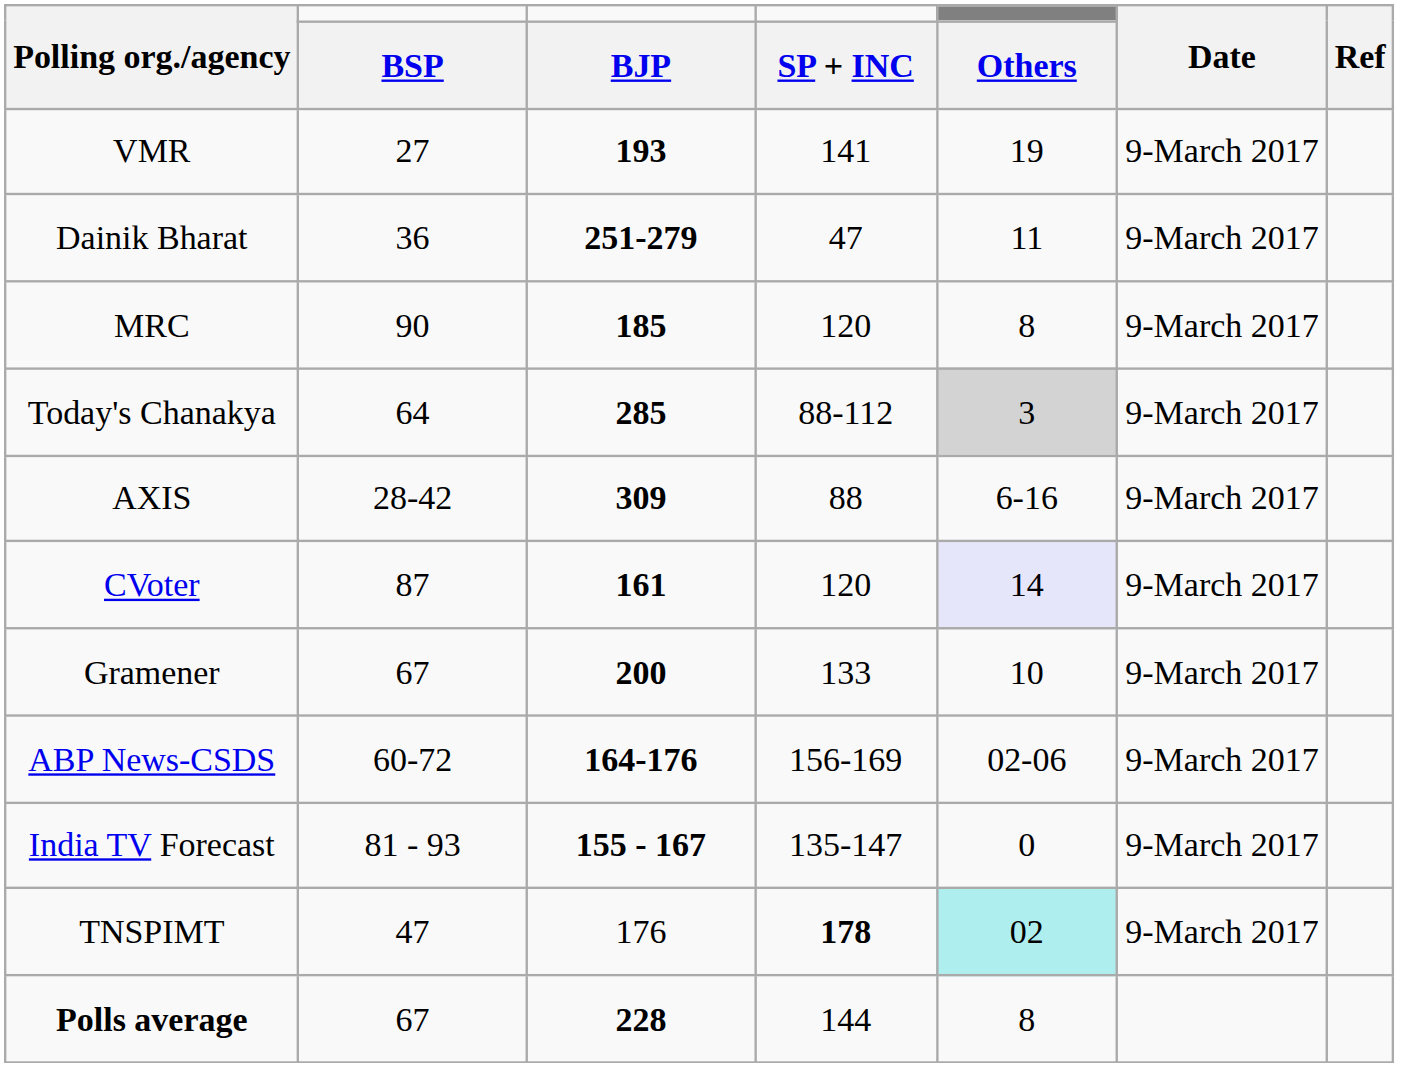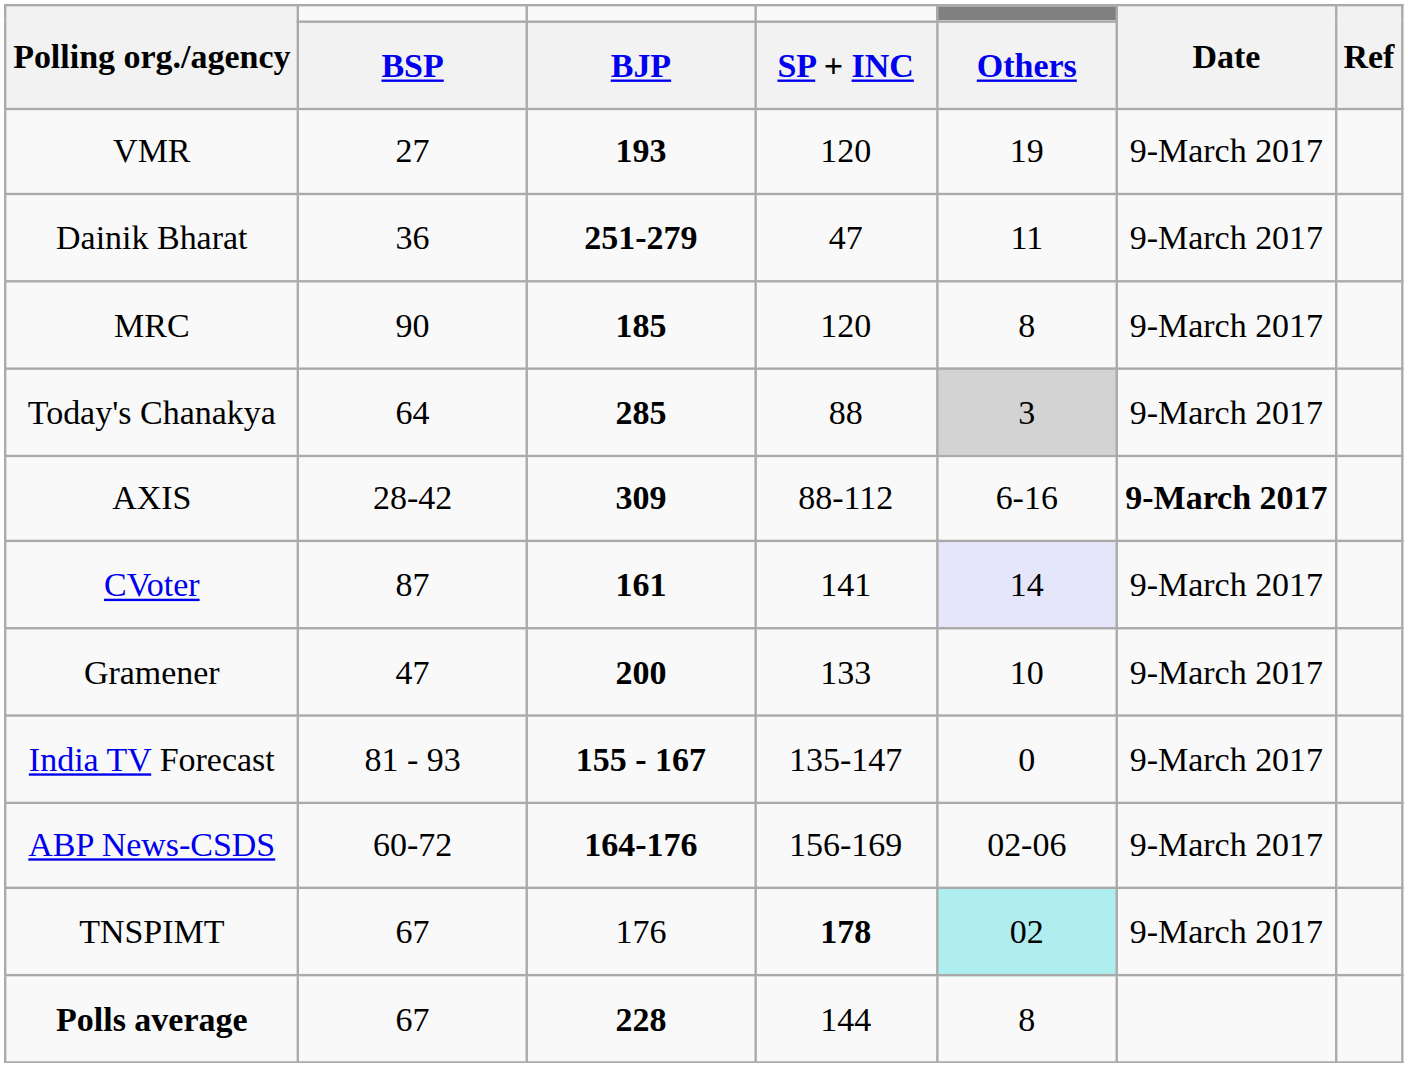VMR | SP + INC: 141 -> 120
Today's Chanakya | SP + INC: 88-112 -> 88
AXIS | SP + INC: 88 -> 88-112
AXIS | Date: normal -> bold
CVoter | SP + INC: 120 -> 141
Gramener | BSP: 67 -> 47
rows swapped: India TV Forecast <-> ABP News-CSDS
TNSPIMT | BSP: 47 -> 67
